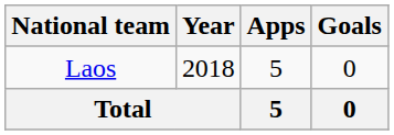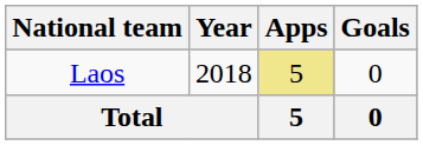Laos | Apps: no background -> khaki background
